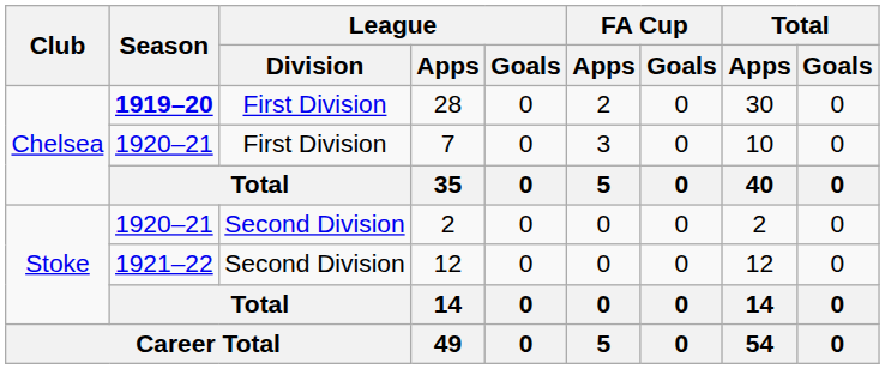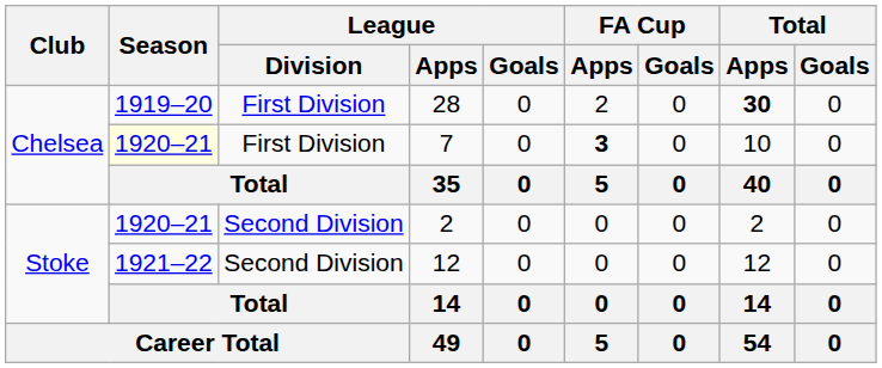28 | Season: bold -> normal
28 | Total / Apps: normal -> bold
7 | Season: no background -> lightyellow background
7 | FA Cup / Apps: normal -> bold
